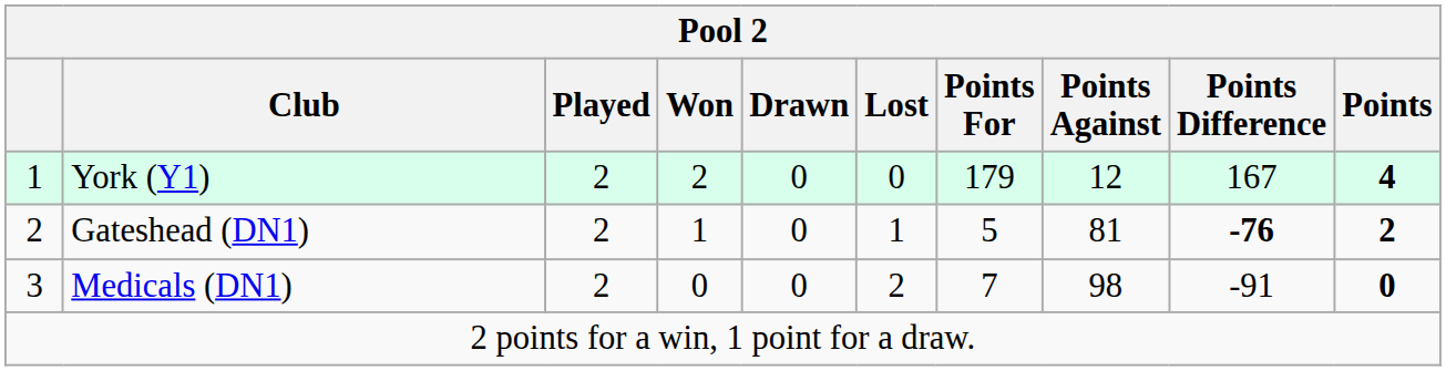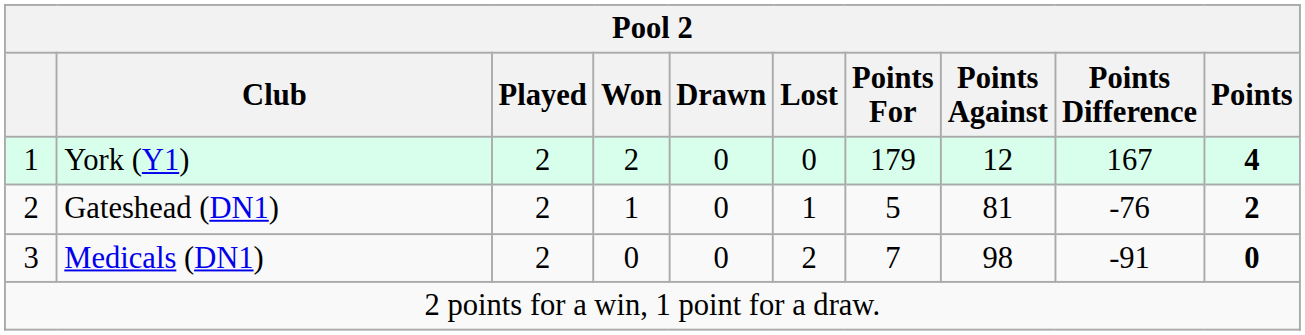Gateshead (DN1) | Points Difference: bold -> normal
